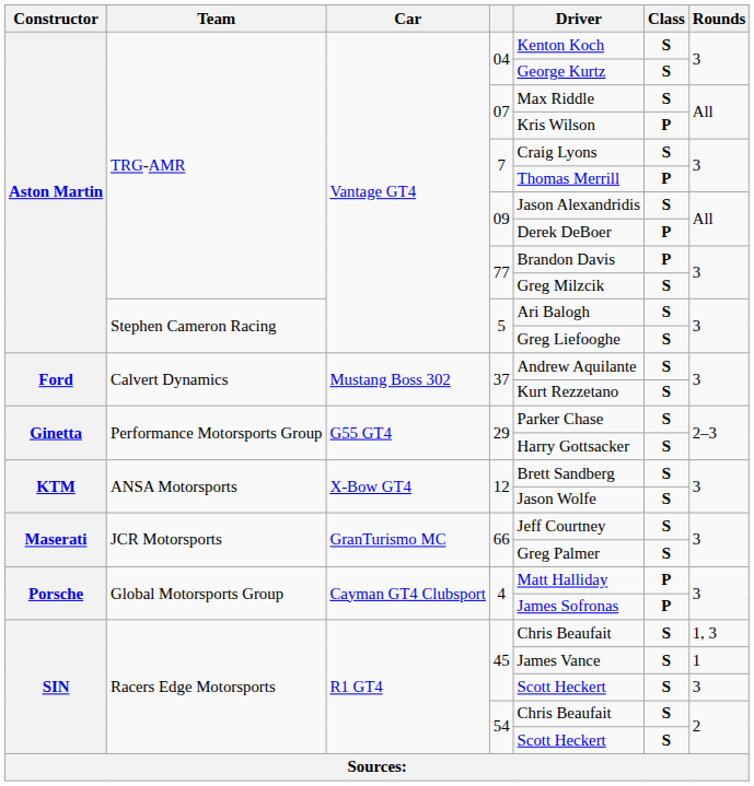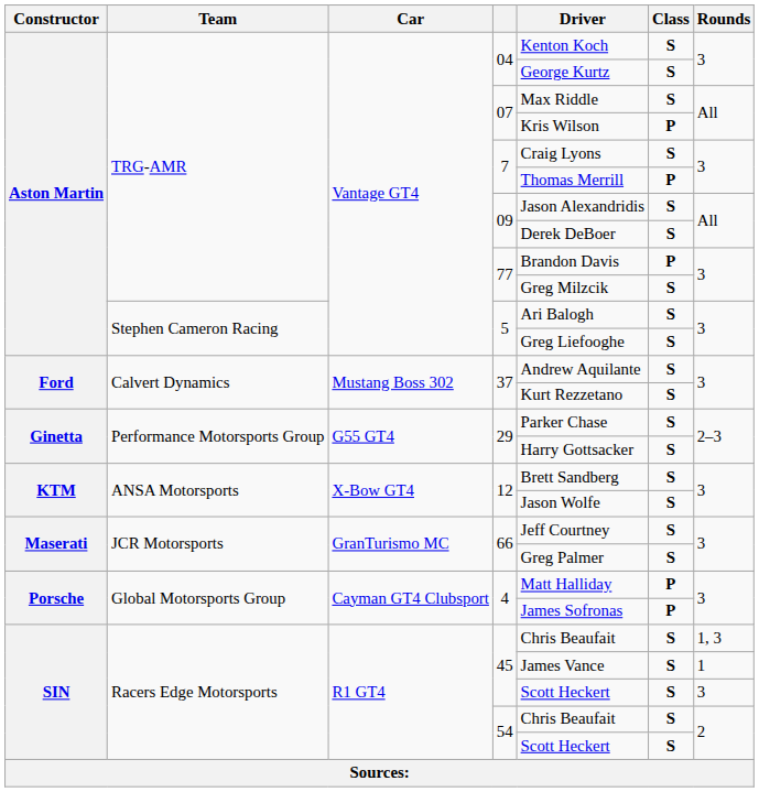row 9 | Class: P -> S
